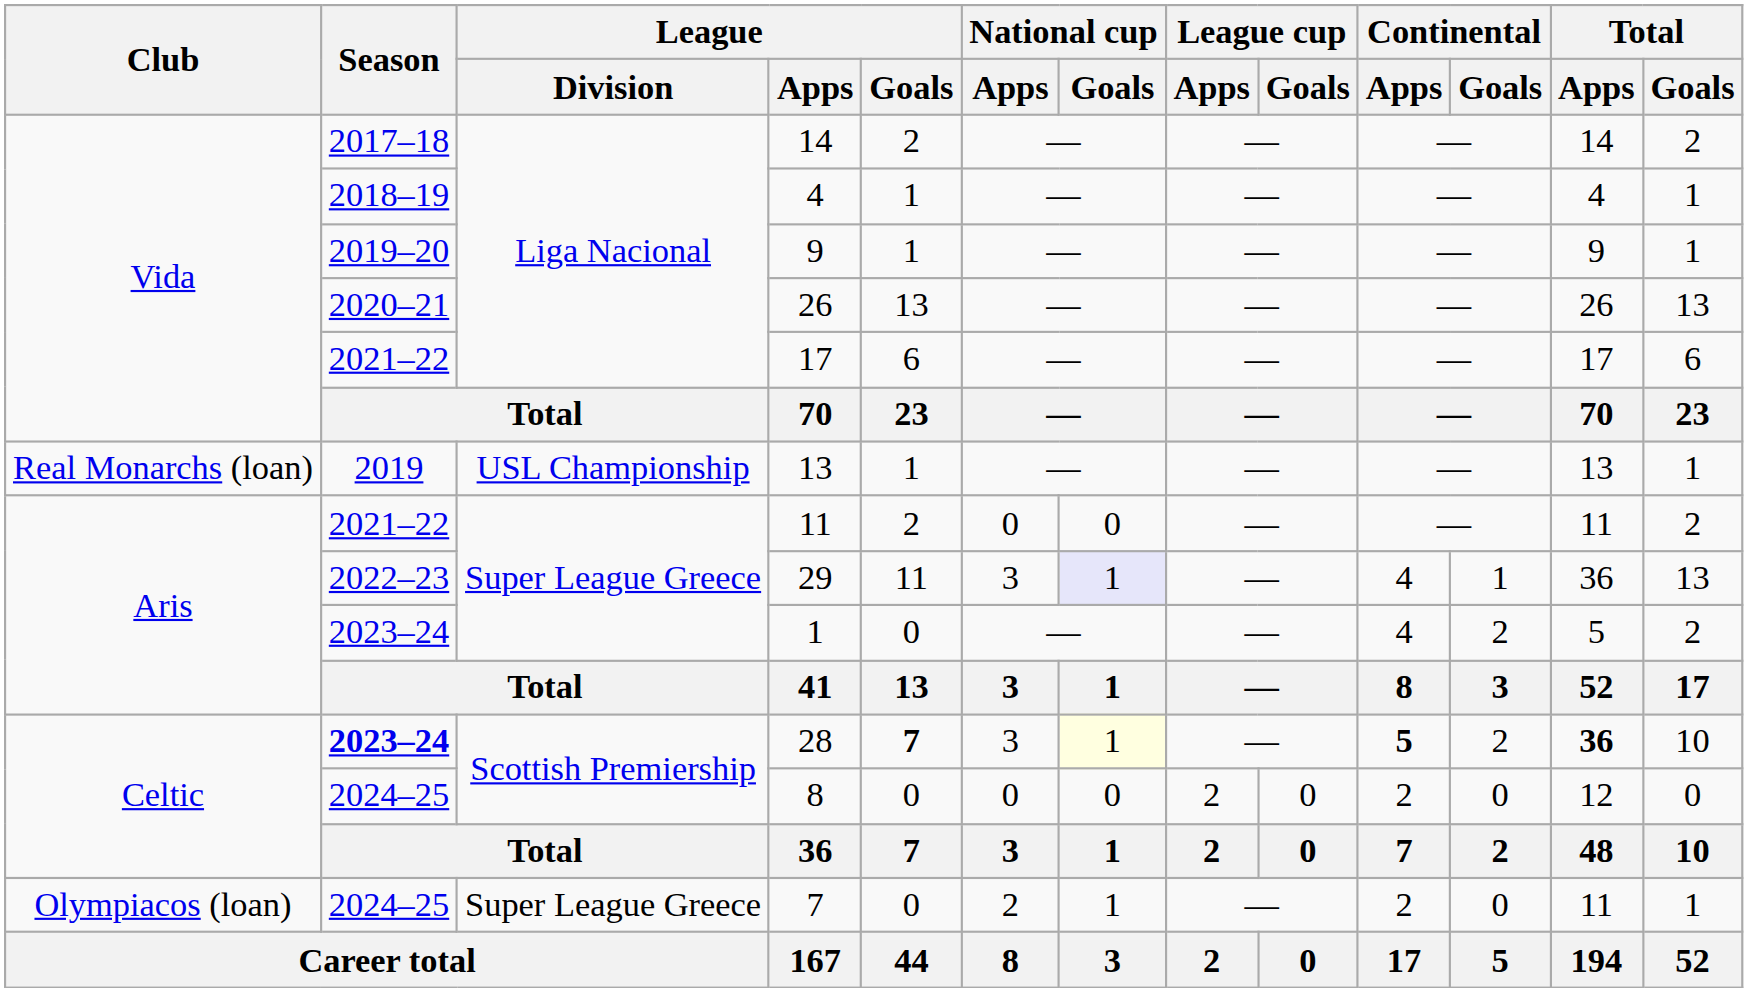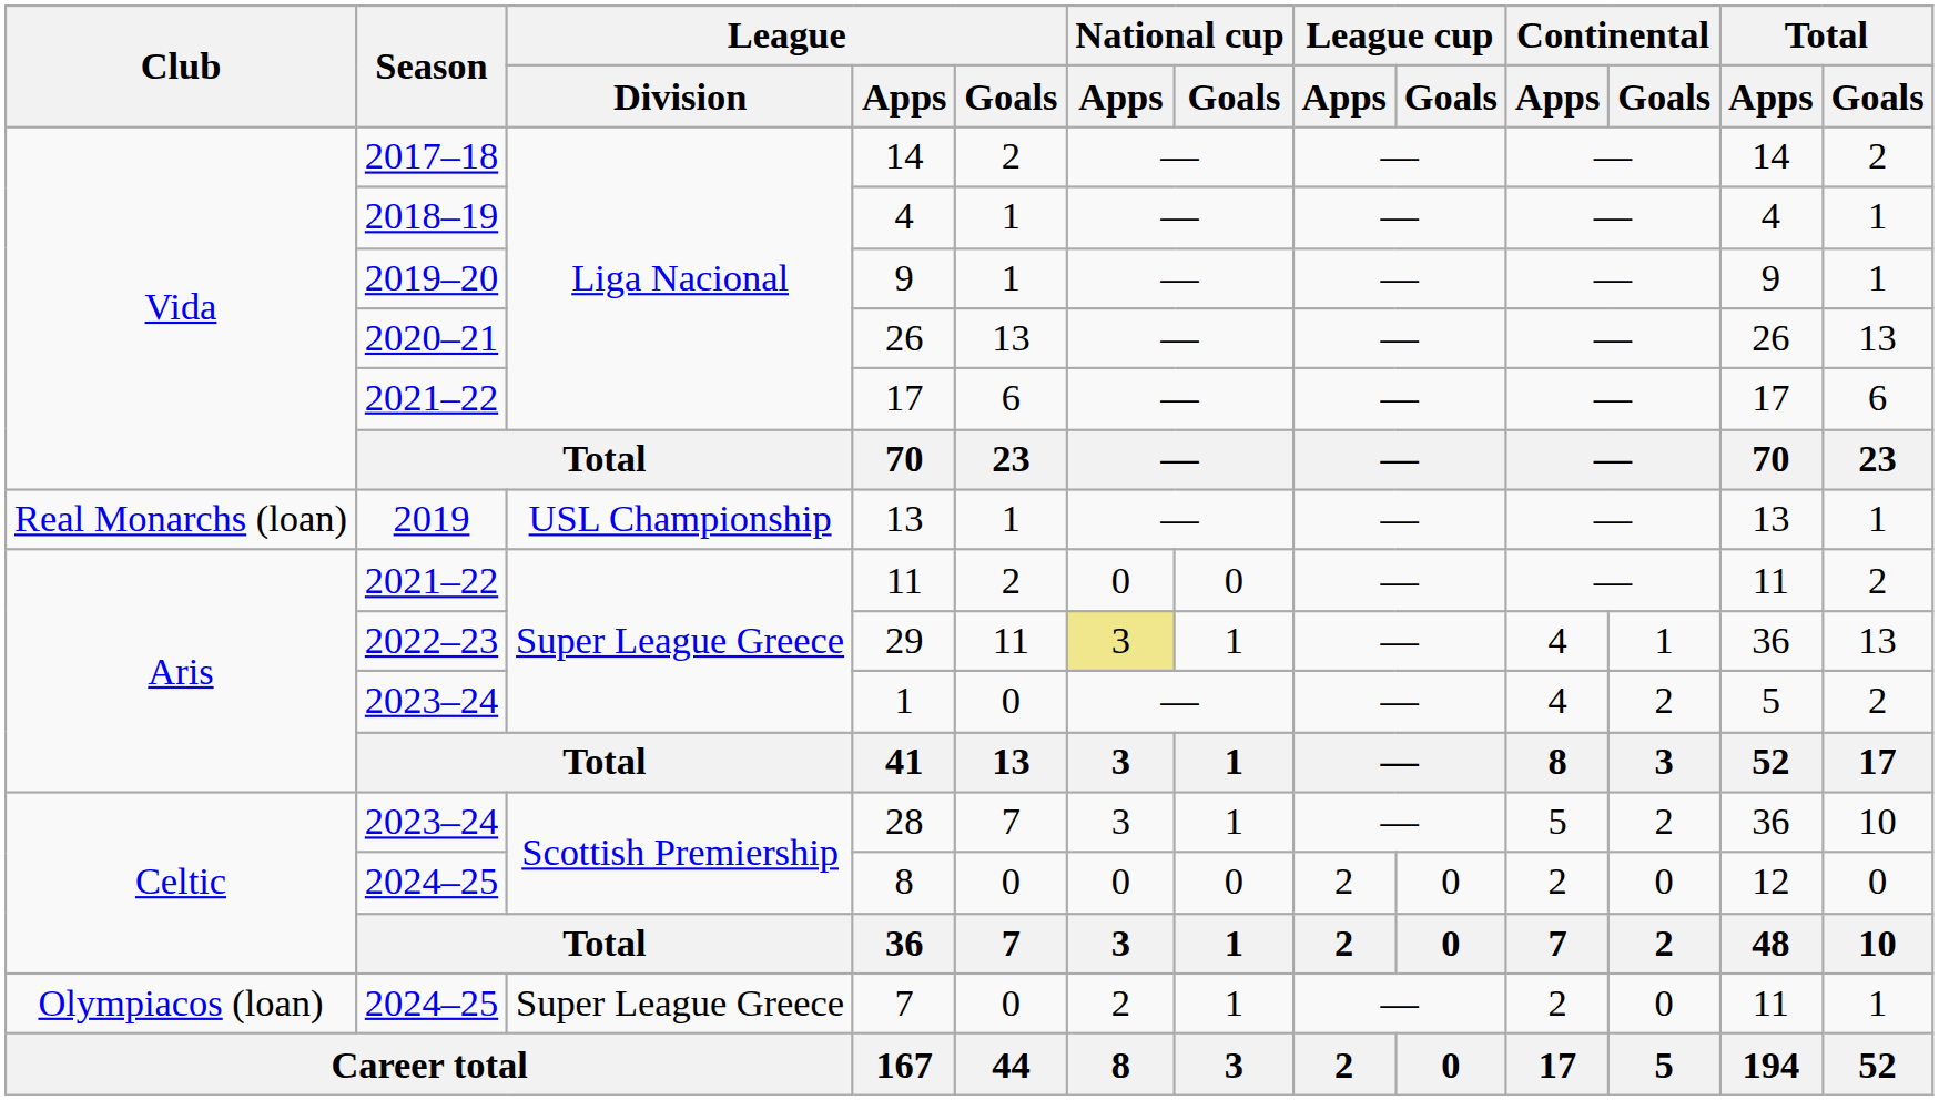29 | National cup / Apps: no background -> khaki background
29 | National cup / Goals: lavender background -> no background
28 | Season: bold -> normal
28 | League / Goals: bold -> normal
28 | National cup / Goals: lightyellow background -> no background
28 | Continental / Apps: bold -> normal
28 | Total / Apps: bold -> normal
